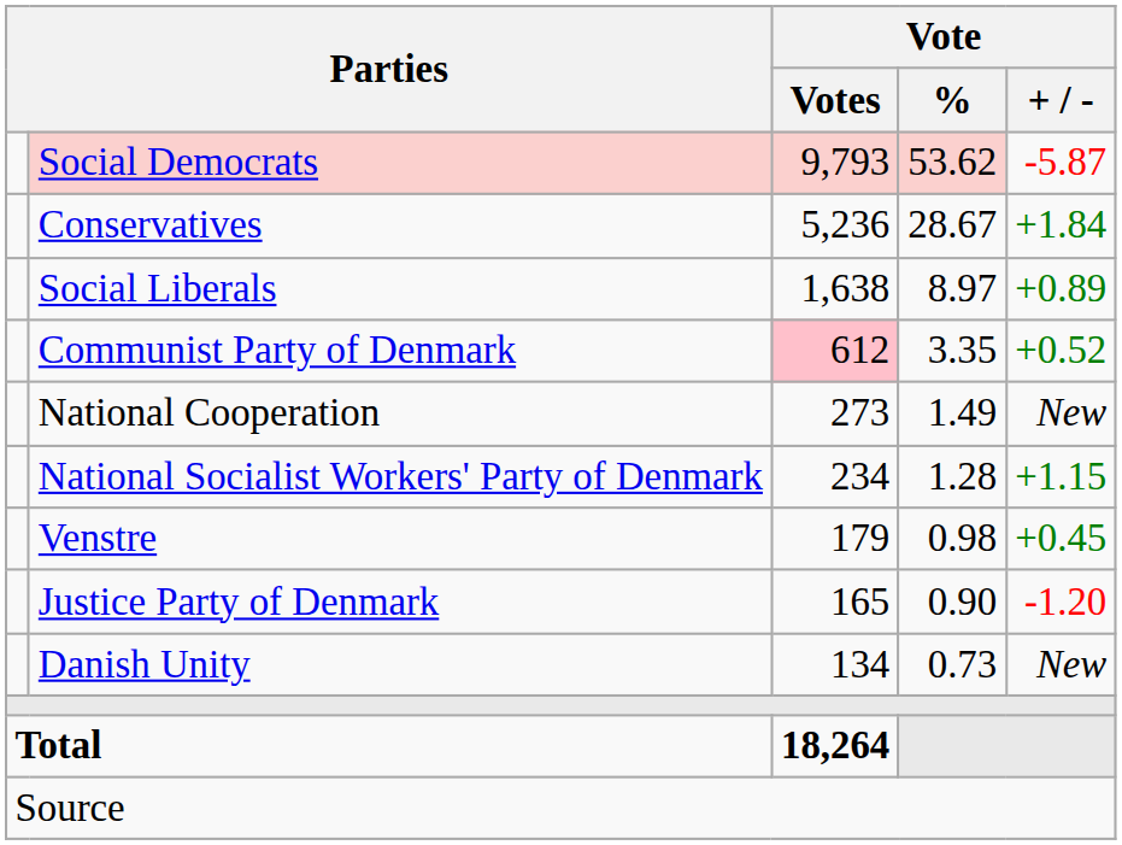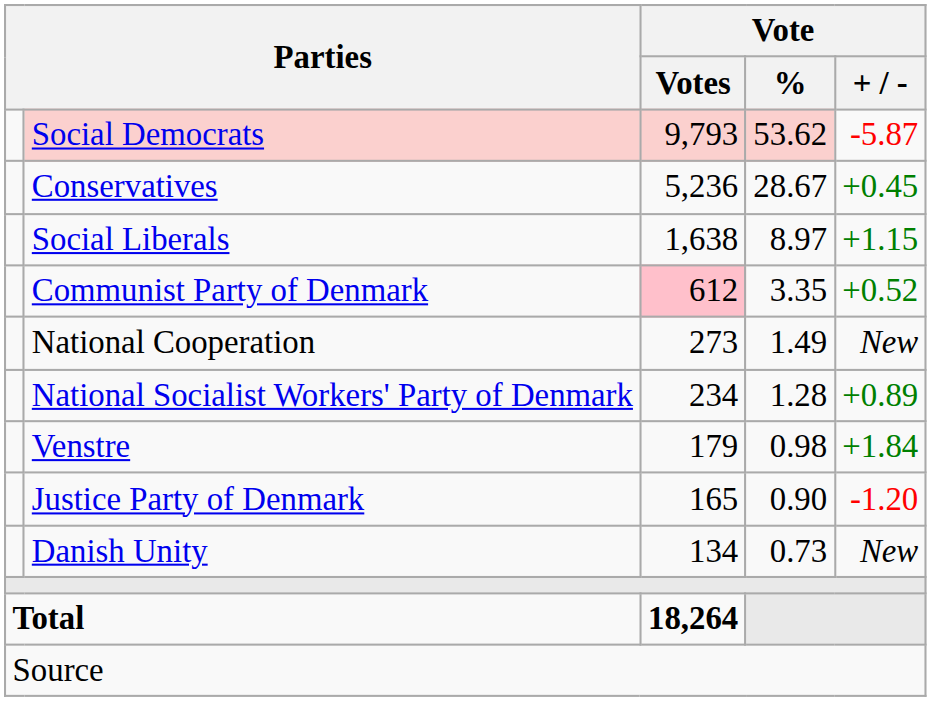Conservatives | Vote / + / -: +1.84 -> +0.45
Social Liberals | Vote / + / -: +0.89 -> +1.15
National Socialist Workers' Party of Denmark | Vote / + / -: +1.15 -> +0.89
Venstre | Vote / + / -: +0.45 -> +1.84
